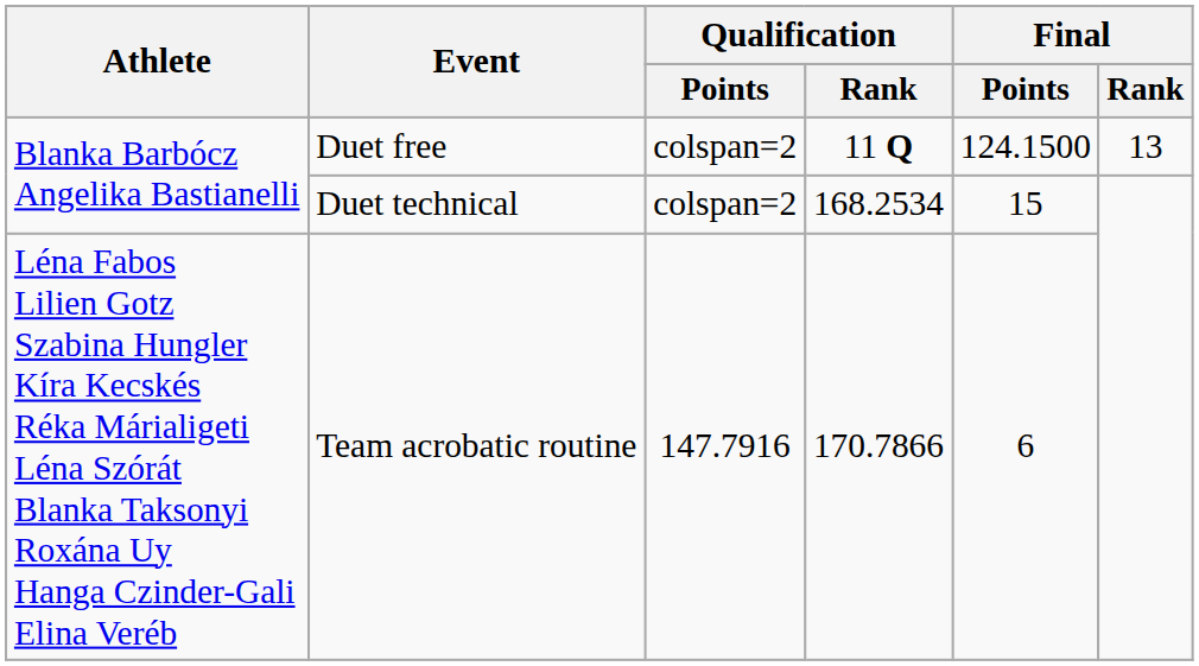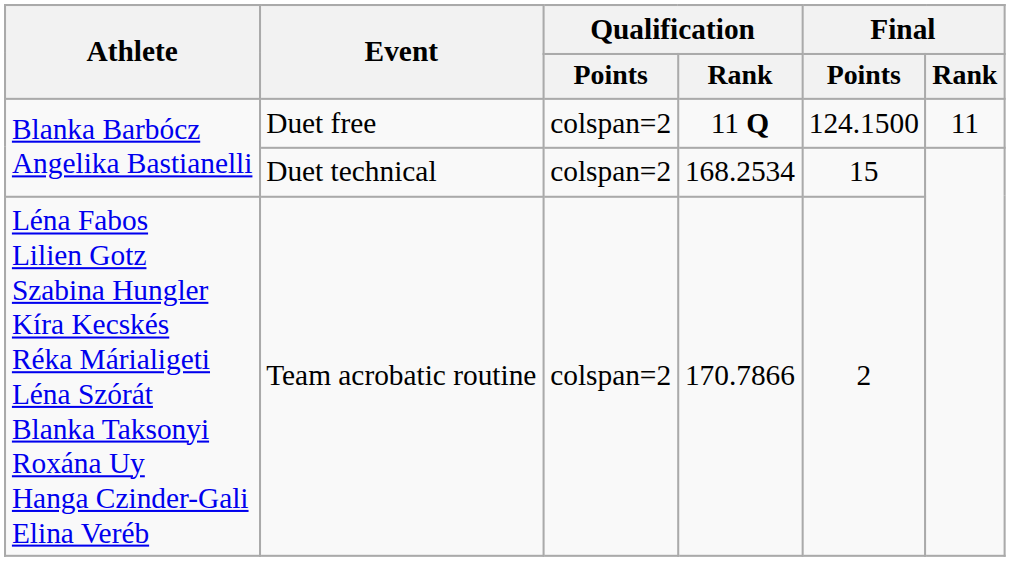Duet free | Final / Rank: 13 -> 11
Team acrobatic routine | Qualification / Points: 147.7916 -> colspan=2
Team acrobatic routine | Final / Points: 6 -> 2
